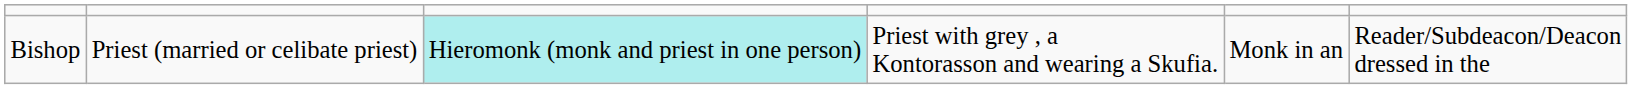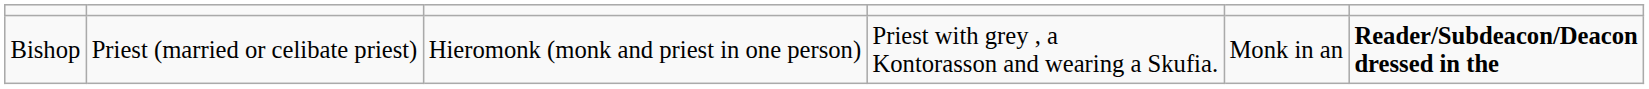Bishop | column 3: paleturquoise background -> no background
Bishop | column 6: normal -> bold
